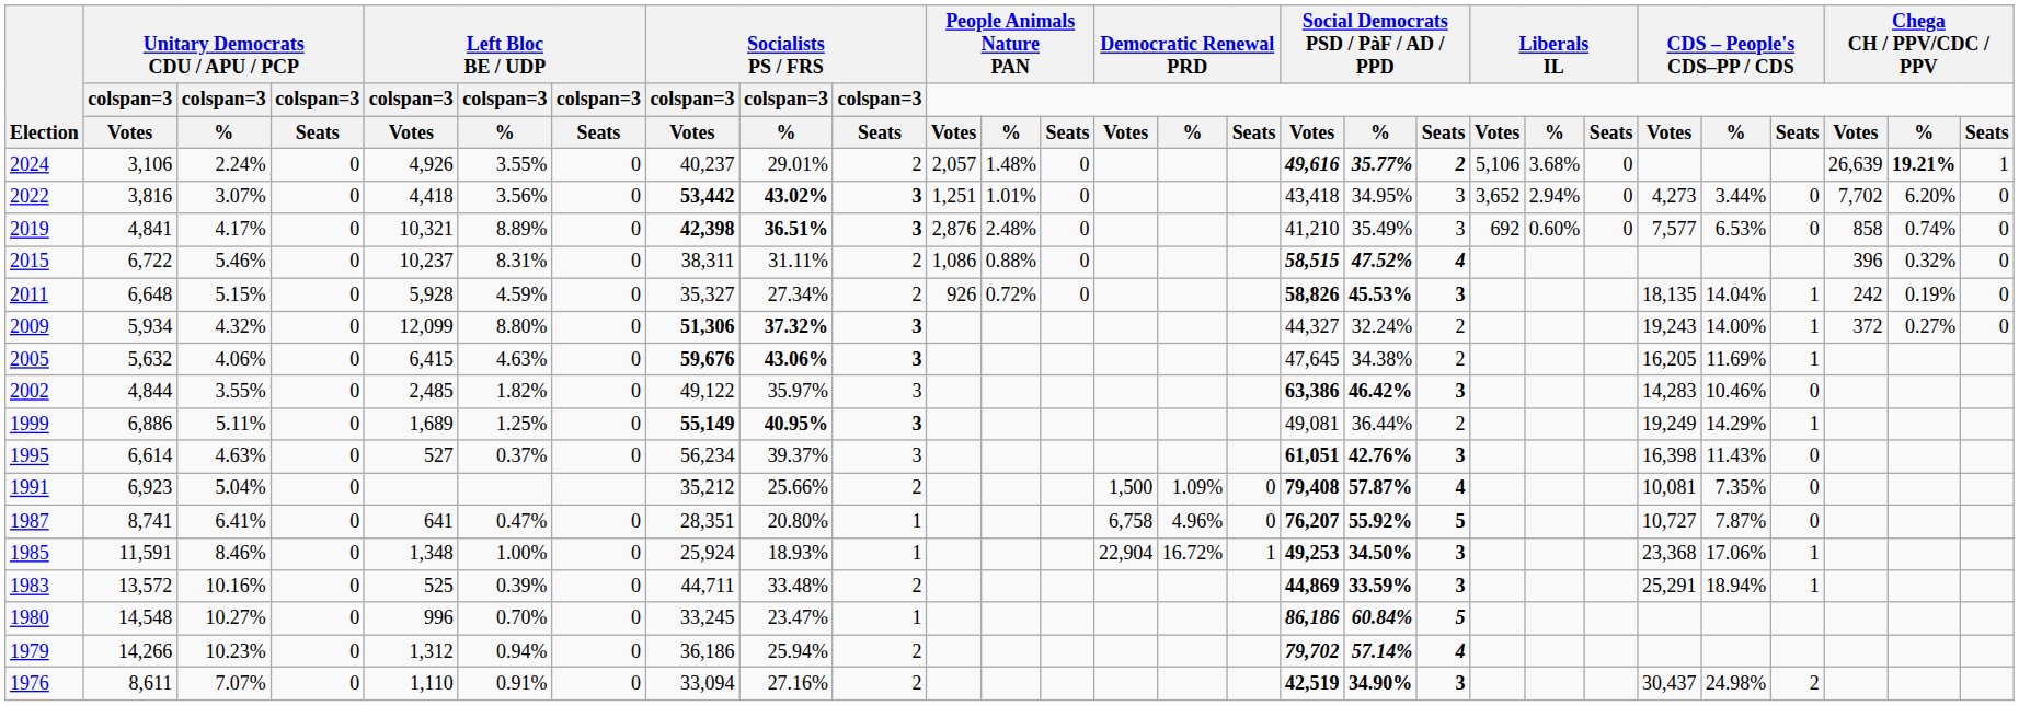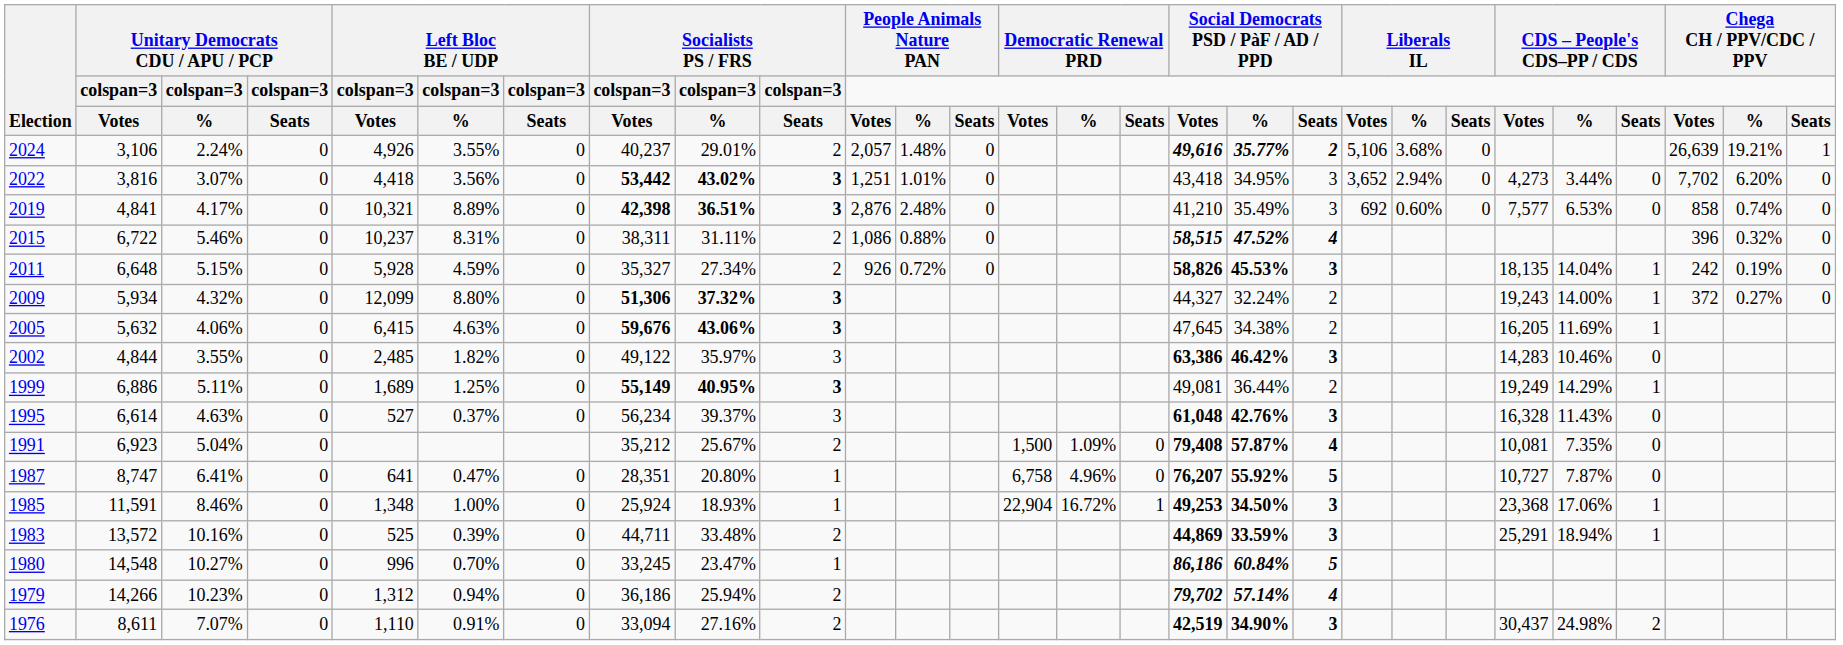2024 | Chega CH / PPV/CDC / PPV / %: bold -> normal
1995 | Social Democrats PSD / PàF / AD / PPD / Votes: 61,051 -> 61,048
1995 | CDS – People's CDS–PP / CDS / Votes: 16,398 -> 16,328
1991 | Socialists PS / FRS / colspan=3 / %: 25.66% -> 25.67%
1987 | Unitary Democrats CDU / APU / PCP / colspan=3 / Votes: 8,741 -> 8,747
